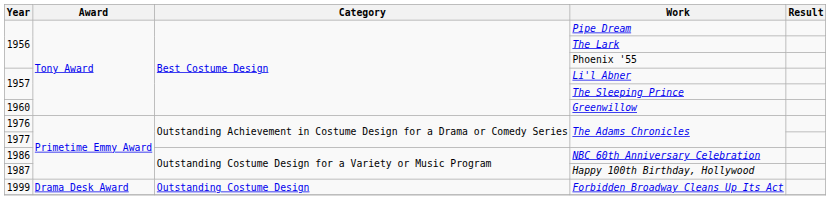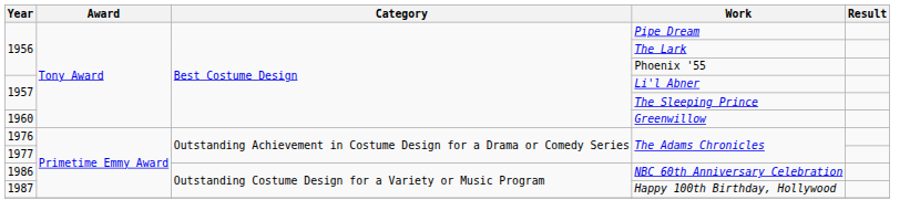- row: 1999 | Drama Desk Award | Outstanding Costume Design | Forbidden Broadway Cleans Up Its Act
